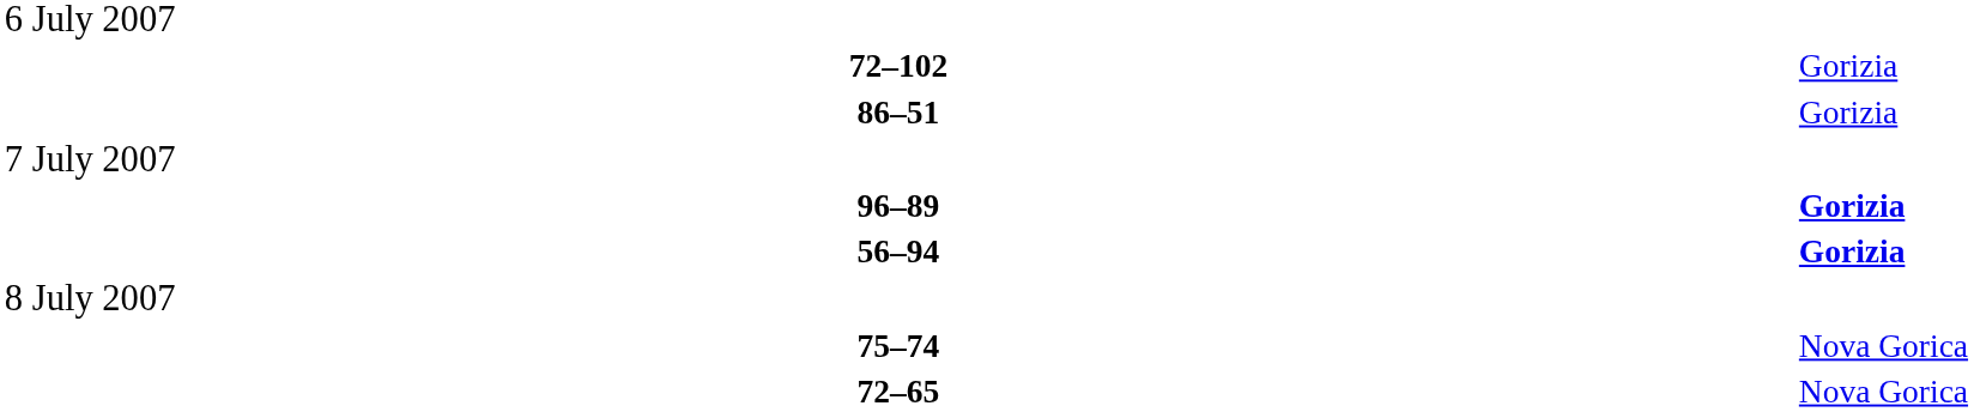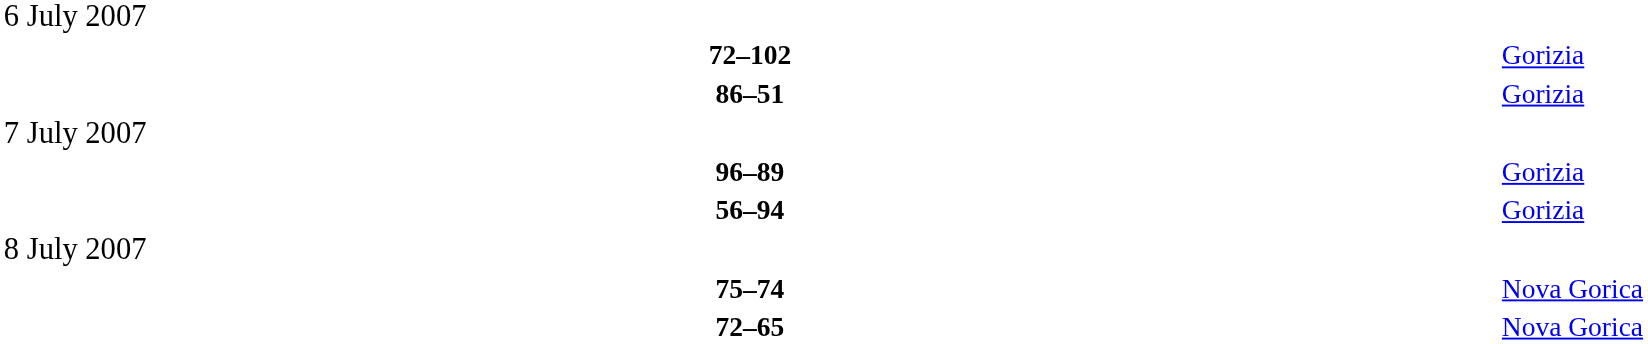96–89 | column 3: bold -> normal
56–94 | column 3: bold -> normal
